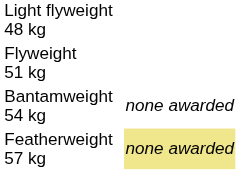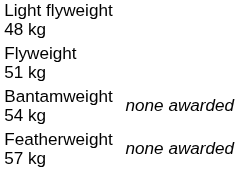Featherweight 57 kg | column 2: khaki background -> no background
